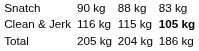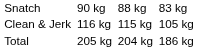Clean & Jerk | column 4: bold -> normal
